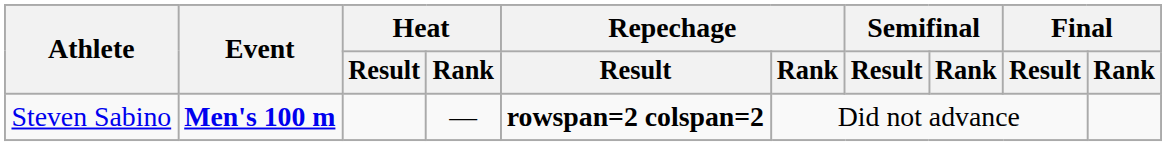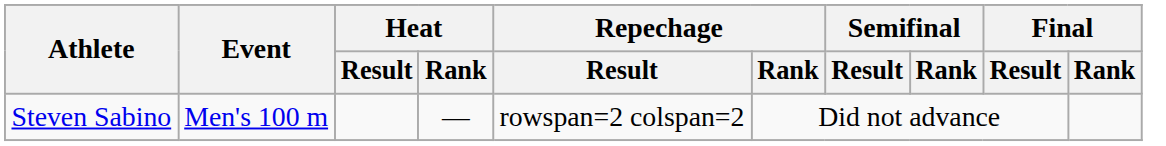Steven Sabino | Event: bold -> normal
Steven Sabino | Repechage / Result: bold -> normal
